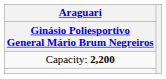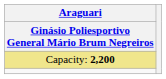Capacity: 2,200 | column 1: no background -> khaki background
